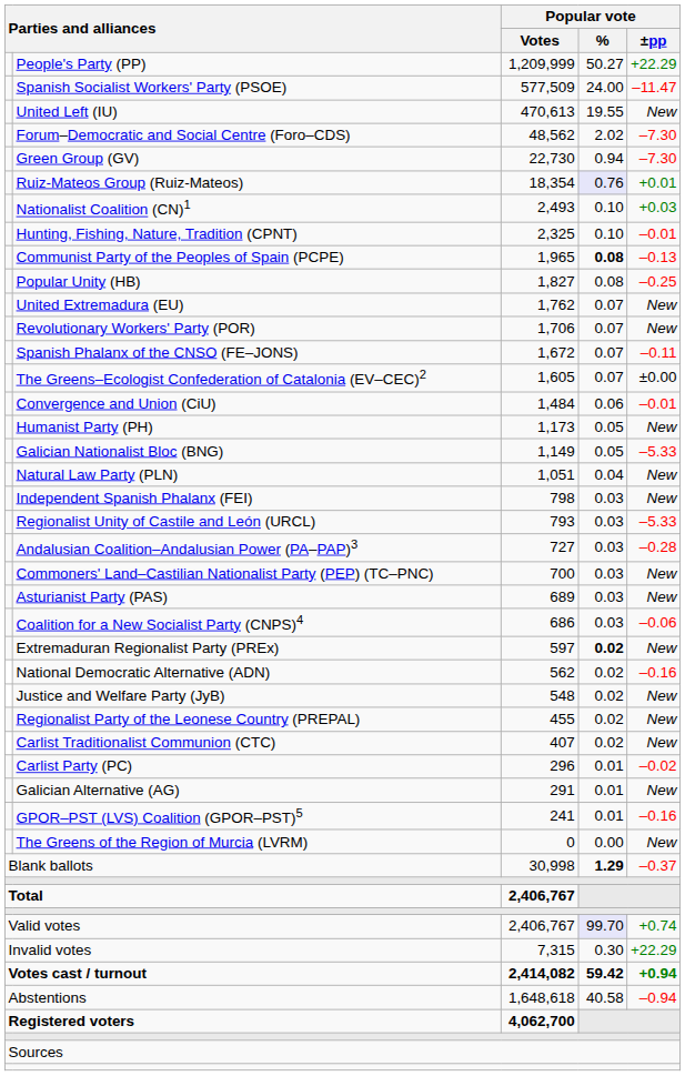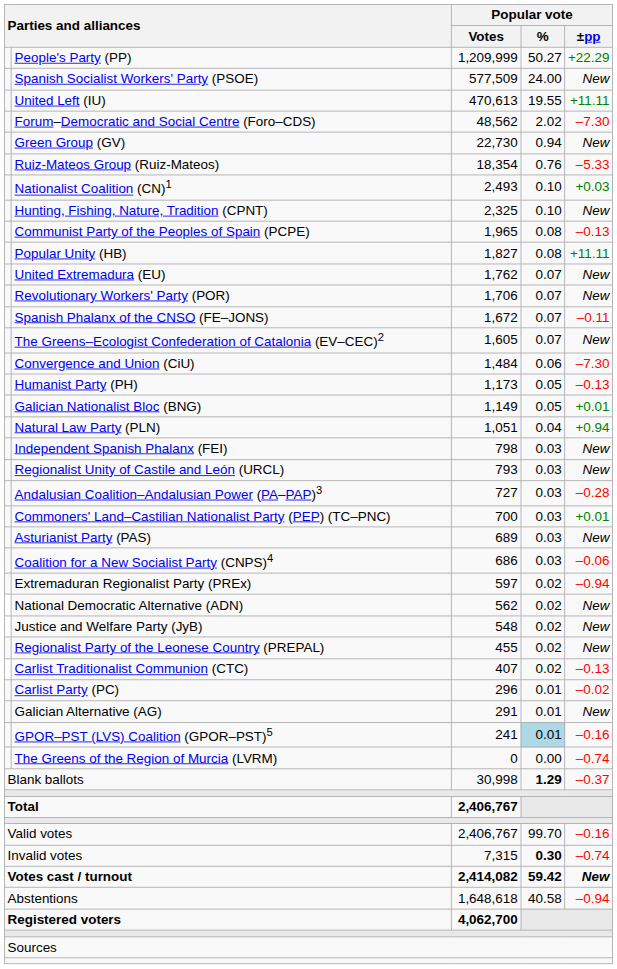Spanish Socialist Workers' Party (PSOE) | Popular vote / ±pp: –11.47 -> New
United Left (IU) | Popular vote / ±pp: New -> +11.11
Green Group (GV) | Popular vote / ±pp: –7.30 -> New
Ruiz-Mateos Group (Ruiz-Mateos) | Popular vote / %: lavender background -> no background
Ruiz-Mateos Group (Ruiz-Mateos) | Popular vote / ±pp: +0.01 -> –5.33
Hunting, Fishing, Nature, Tradition (CPNT) | Popular vote / ±pp: –0.01 -> New
Communist Party of the Peoples of Spain (PCPE) | Popular vote / %: bold -> normal
Popular Unity (HB) | Popular vote / ±pp: –0.25 -> +11.11
The Greens–Ecologist Confederation of Catalonia (EV–CEC)2 | Popular vote / ±pp: ±0.00 -> New
Convergence and Union (CiU) | Popular vote / ±pp: –0.01 -> –7.30
Humanist Party (PH) | Popular vote / ±pp: New -> –0.13
Galician Nationalist Bloc (BNG) | Popular vote / ±pp: –5.33 -> +0.01
Natural Law Party (PLN) | Popular vote / ±pp: New -> +0.94
Regionalist Unity of Castile and León (URCL) | Popular vote / ±pp: –5.33 -> New
Commoners' Land–Castilian Nationalist Party (PEP) (TC–PNC) | Popular vote / ±pp: New -> +0.01
Extremaduran Regionalist Party (PREx) | Popular vote / %: bold -> normal
Extremaduran Regionalist Party (PREx) | Popular vote / ±pp: New -> –0.94
National Democratic Alternative (ADN) | Popular vote / ±pp: –0.16 -> New
Carlist Traditionalist Communion (CTC) | Popular vote / ±pp: New -> –0.13
GPOR–PST (LVS) Coalition (GPOR–PST)5 | Popular vote / %: no background -> lightblue background
The Greens of the Region of Murcia (LVRM) | Popular vote / ±pp: New -> –0.74
Valid votes | Popular vote / %: lavender background -> no background
Valid votes | Popular vote / ±pp: +0.74 -> –0.16
Invalid votes | Popular vote / %: normal -> bold
Invalid votes | Popular vote / ±pp: +22.29 -> –0.74
Votes cast / turnout | Popular vote / ±pp: +0.94 -> New
